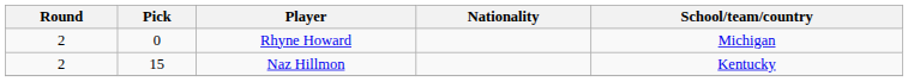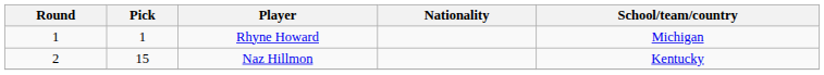Rhyne Howard | Round: 2 -> 1
Rhyne Howard | Pick: 0 -> 1
